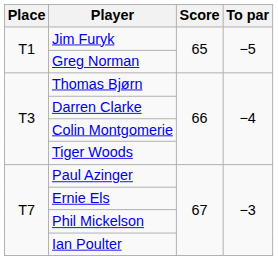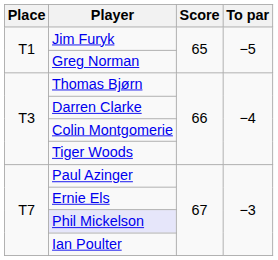Phil Mickelson | Player: no background -> lavender background
